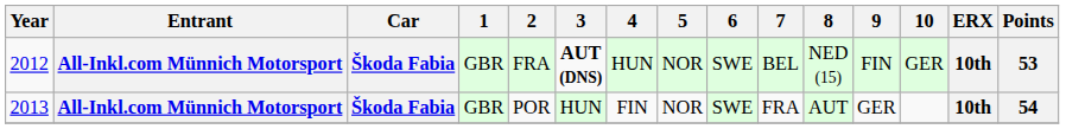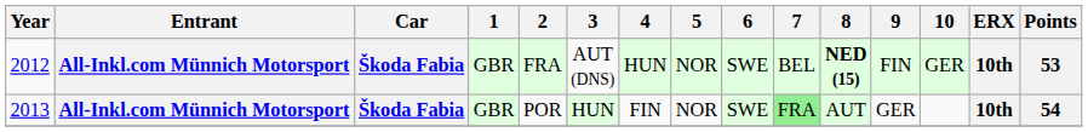row 2 | 3: bold -> normal
row 2 | 8: normal -> bold
row 3 | 7: no background -> lightgreen background
